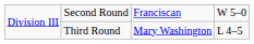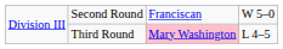Division III / Third Round | column 3: no background -> pink background
